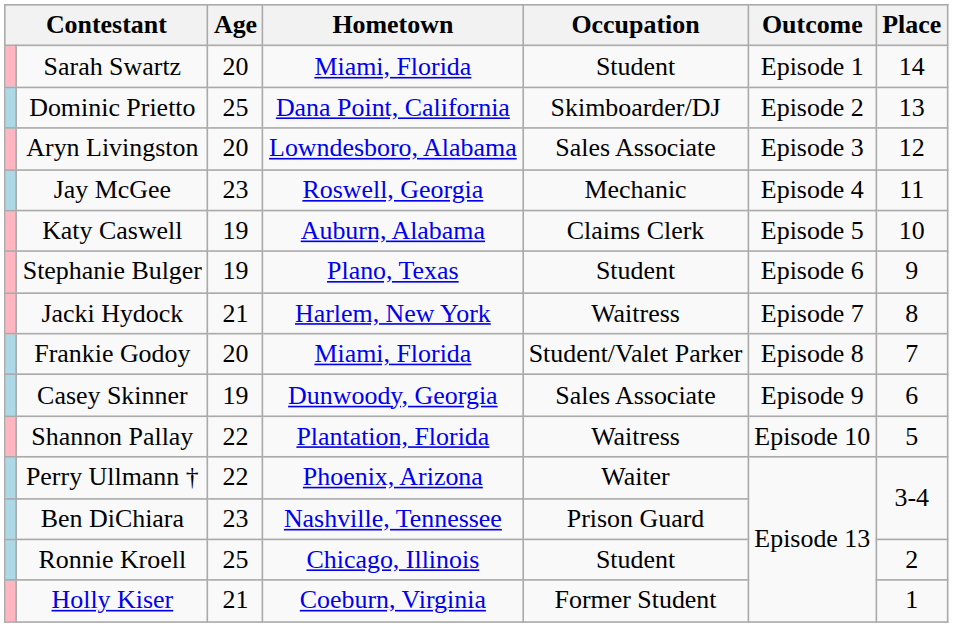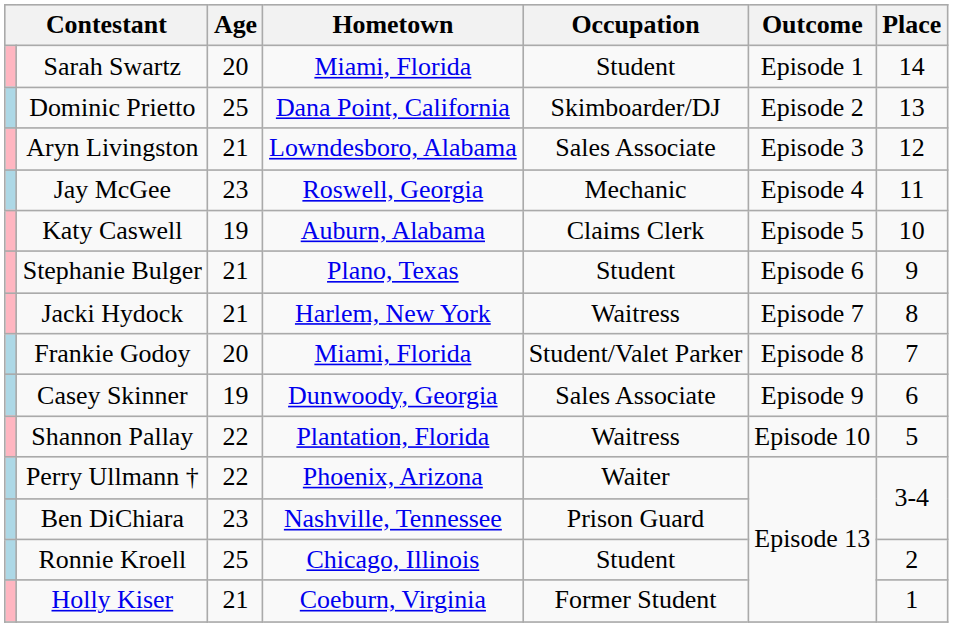Aryn Livingston | Age: 20 -> 21
Stephanie Bulger | Age: 19 -> 21
